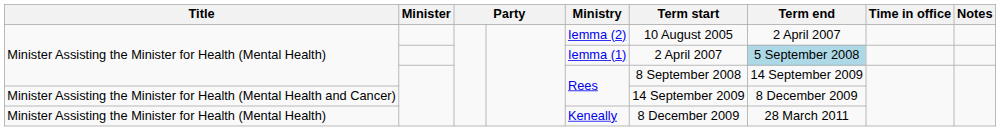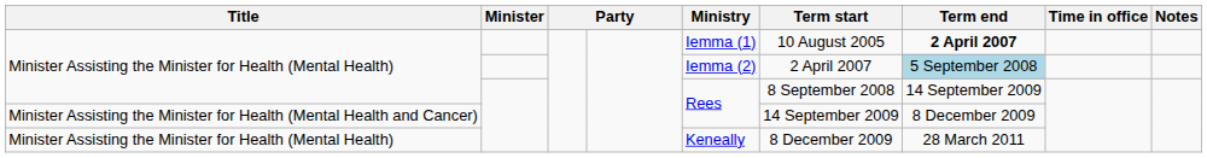row 2 | Ministry: Iemma (2) -> Iemma (1)
row 2 | Term end: normal -> bold
row 3 | Ministry: Iemma (1) -> Iemma (2)
